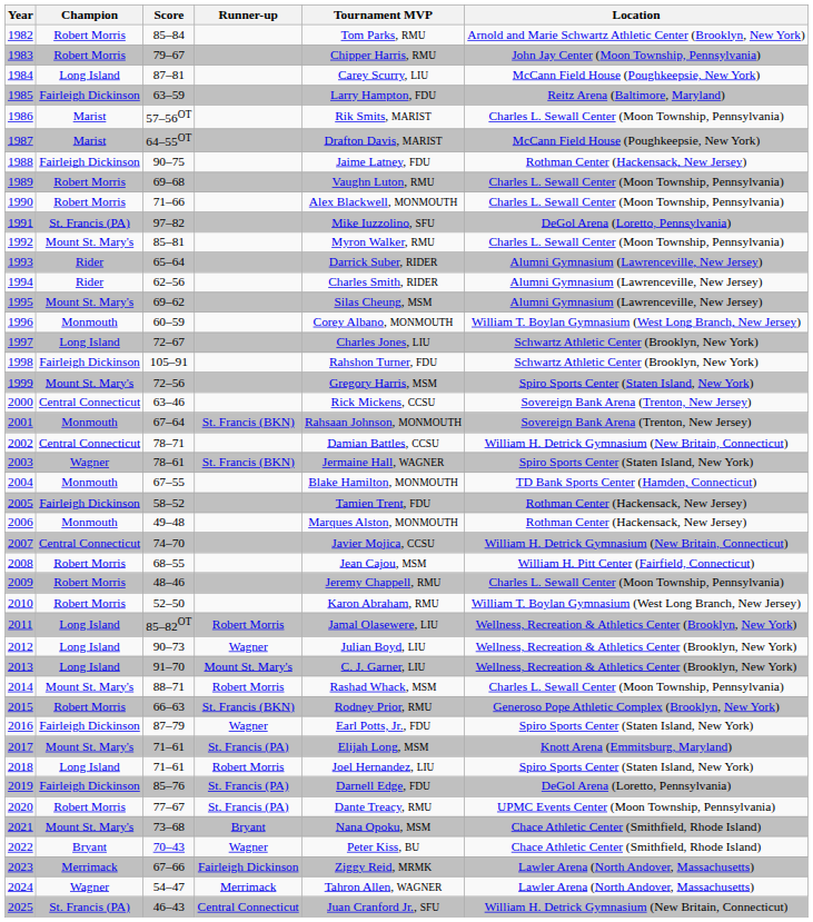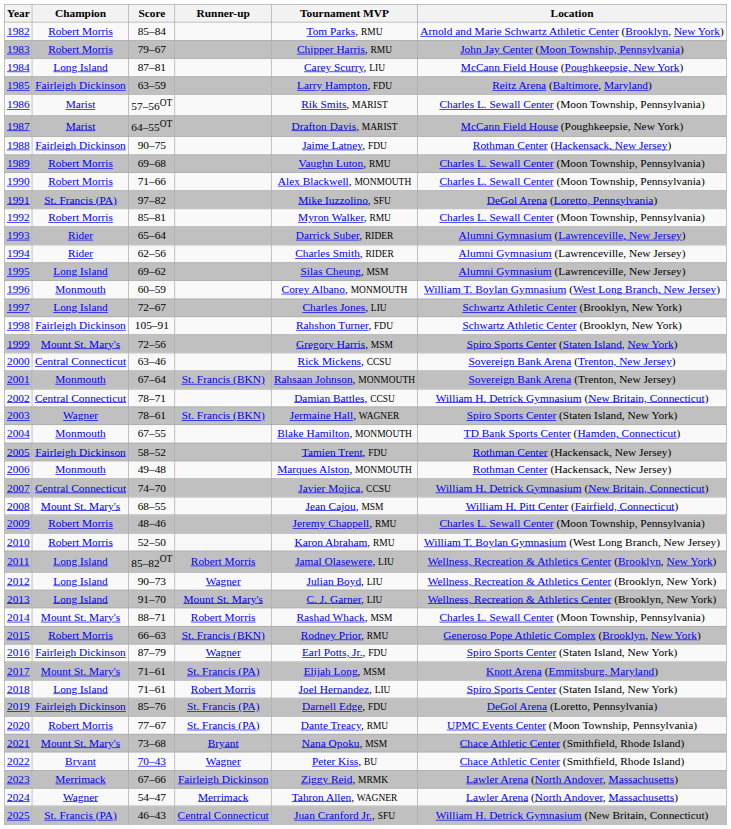1992 | Champion: Mount St. Mary's -> Robert Morris
1995 | Champion: Mount St. Mary's -> Long Island
2008 | Champion: Robert Morris -> Mount St. Mary's
